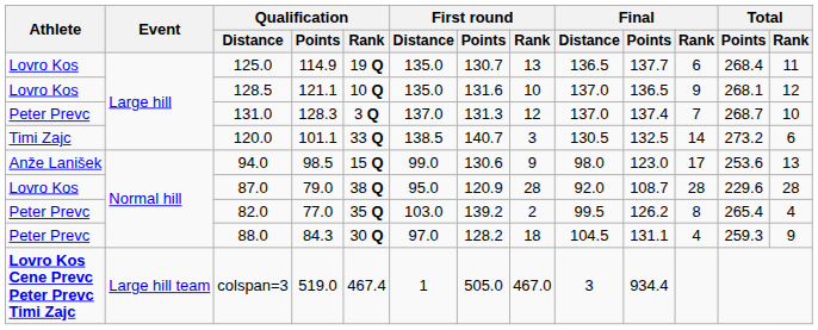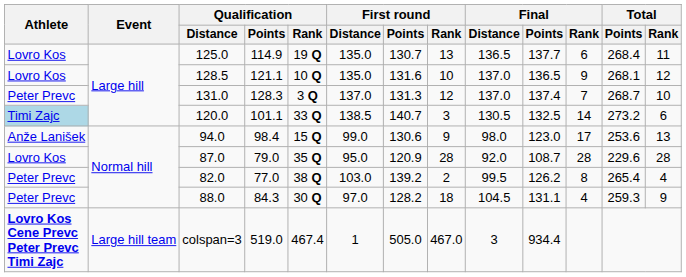120.0 | Athlete: no background -> lightblue background
94.0 | Qualification / Points: 98.5 -> 98.4
87.0 | Qualification / Rank: 38 Q -> 35 Q
82.0 | Qualification / Rank: 35 Q -> 38 Q
